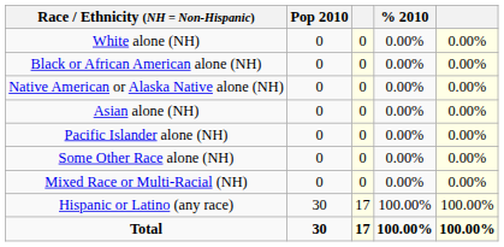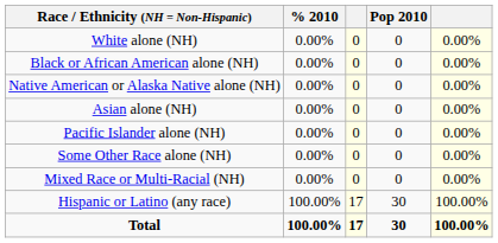columns swapped: Pop 2010 <-> % 2010
